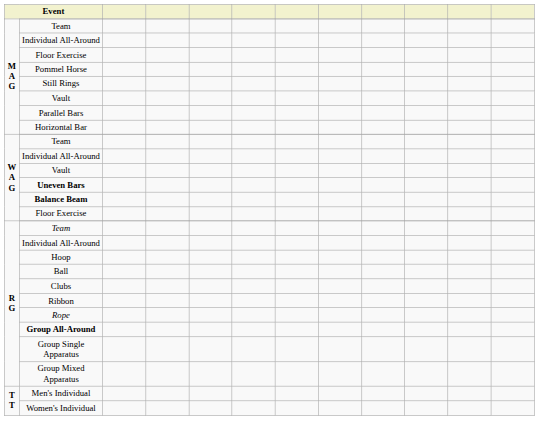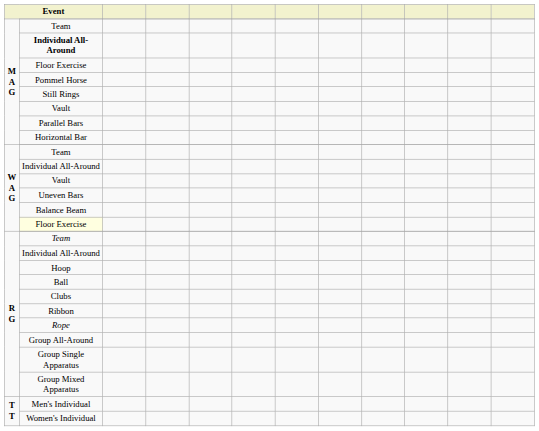M A G / Individual All-Around | column 2: normal -> bold
Uneven Bars | column 2: bold -> normal
Balance Beam | column 2: bold -> normal
W A G / Floor Exercise | column 2: no background -> lightyellow background
Group All-Around | column 2: bold -> normal
